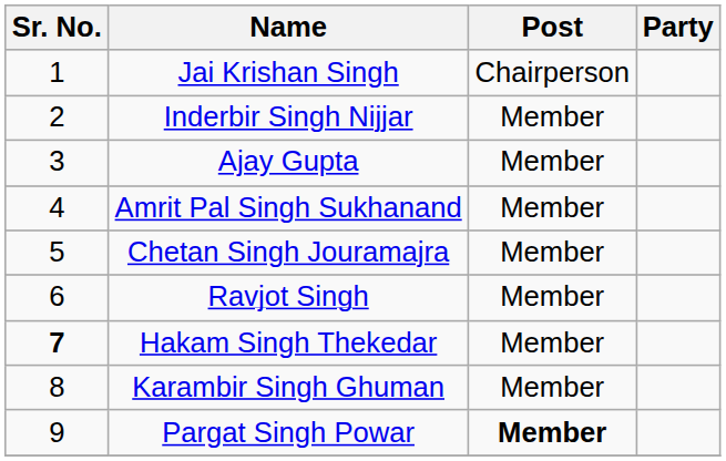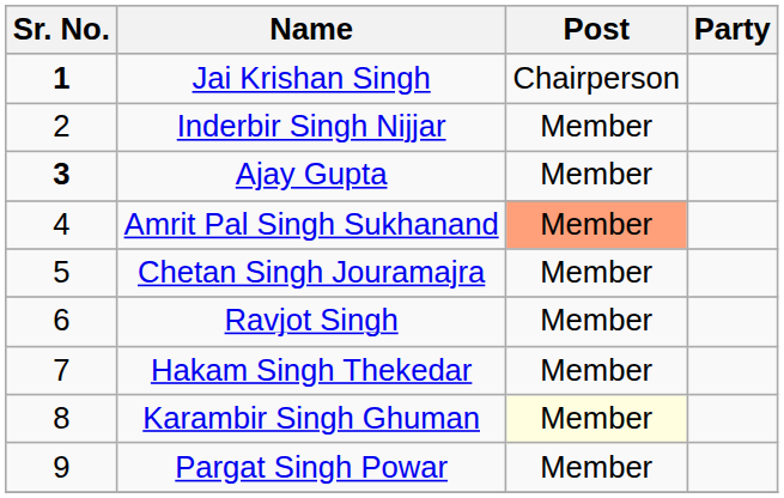Jai Krishan Singh | Sr. No.: normal -> bold
Ajay Gupta | Sr. No.: normal -> bold
Amrit Pal Singh Sukhanand | Post: no background -> lightsalmon background
Hakam Singh Thekedar | Sr. No.: bold -> normal
Karambir Singh Ghuman | Post: no background -> lightyellow background
Pargat Singh Powar | Post: bold -> normal
